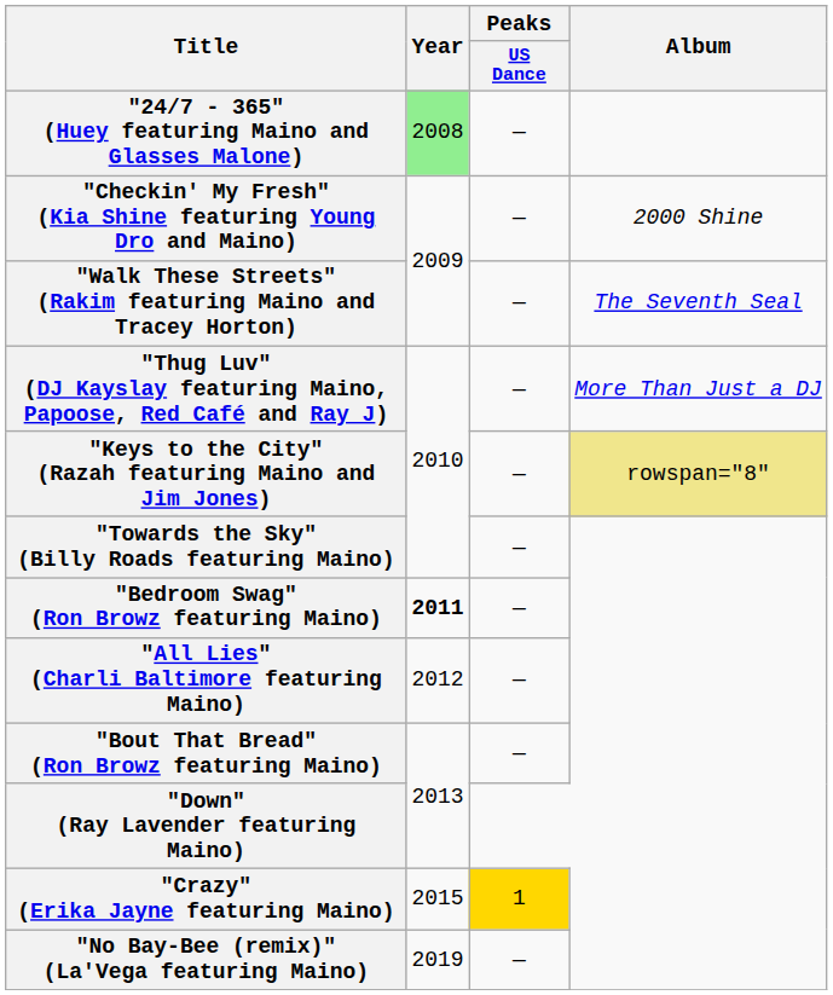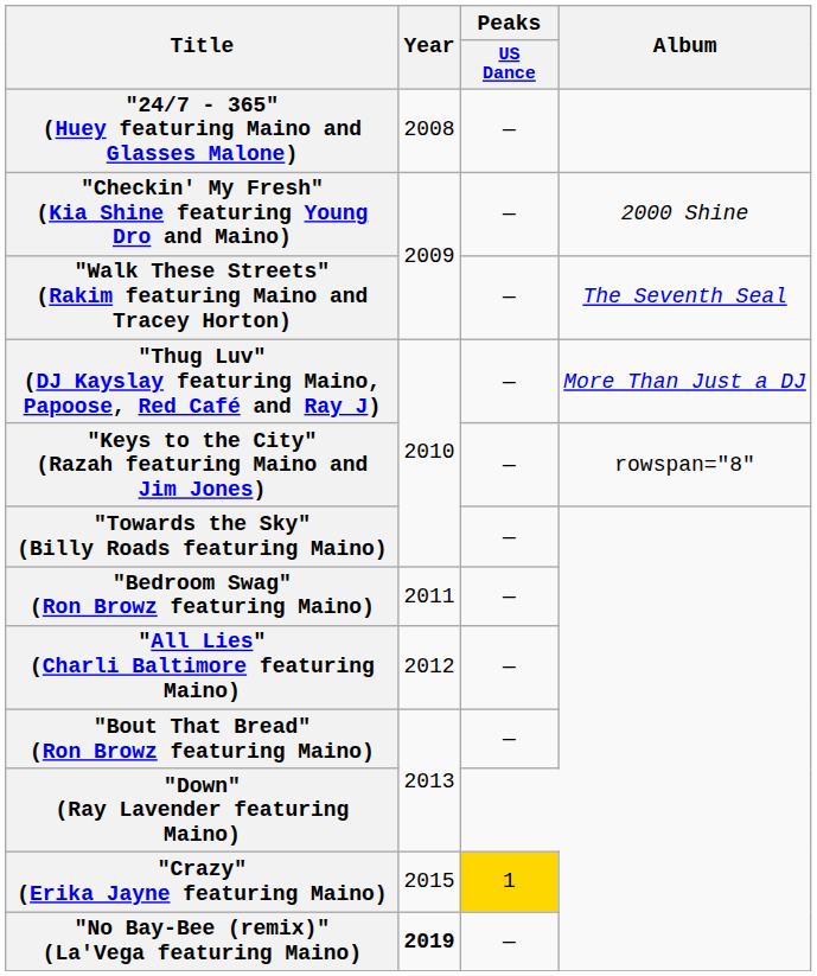"24/7 - 365" (Huey featuring Maino and Glasses Malone) | Year: lightgreen background -> no background
"Keys to the City" (Razah featuring Maino and Jim Jones) | Album: khaki background -> no background
"Bedroom Swag" (Ron Browz featuring Maino) | Year: bold -> normal
"No Bay-Bee (remix)" (La'Vega featuring Maino) | Year: normal -> bold
